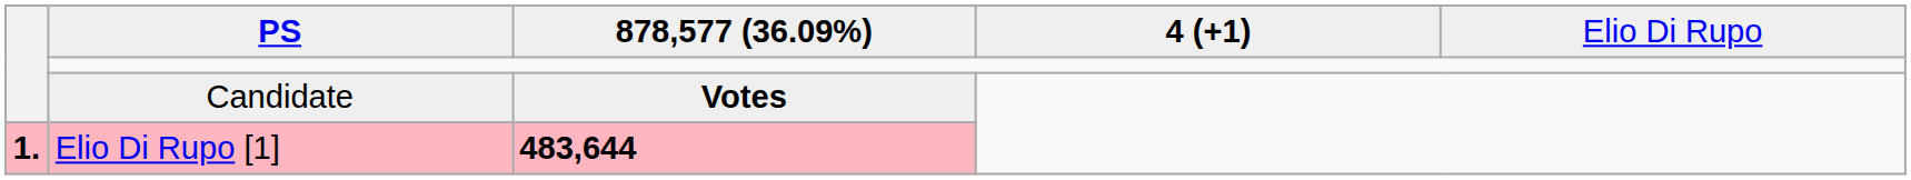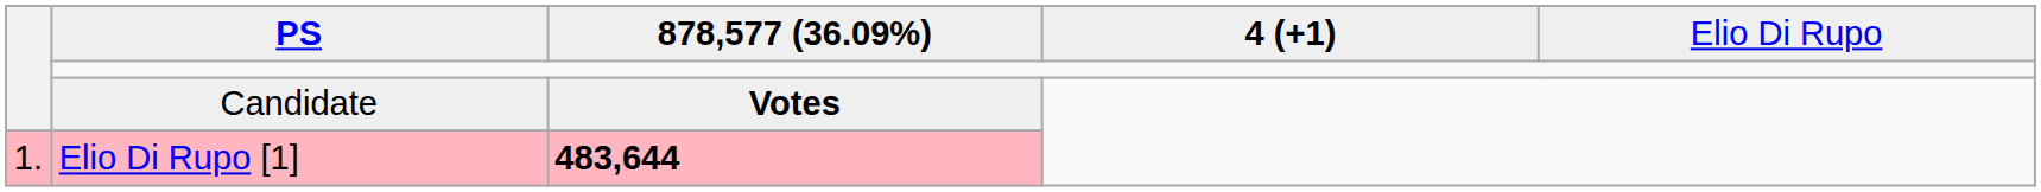Elio Di Rupo [1] | column 1: bold -> normal
